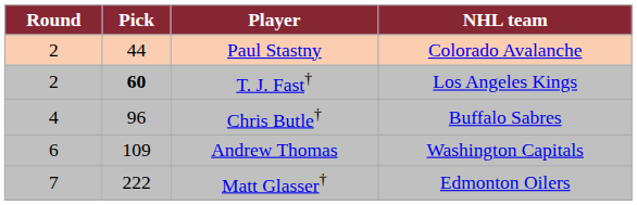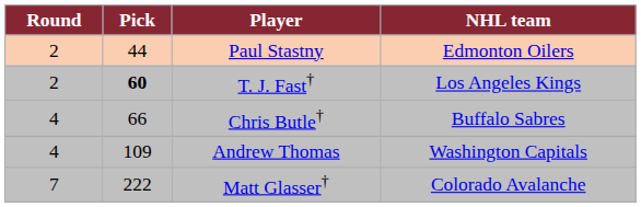Paul Stastny | NHL team: Colorado Avalanche -> Edmonton Oilers
Chris Butle† | Pick: 96 -> 66
Andrew Thomas | Round: 6 -> 4
Matt Glasser† | NHL team: Edmonton Oilers -> Colorado Avalanche
